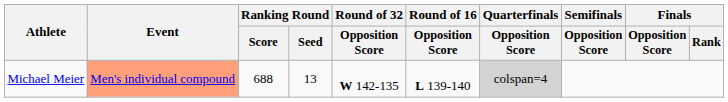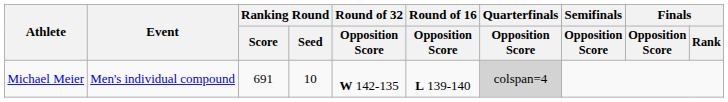Michael Meier | Event: lightsalmon background -> no background
Michael Meier | Ranking Round / Score: 688 -> 691
Michael Meier | Ranking Round / Seed: 13 -> 10
